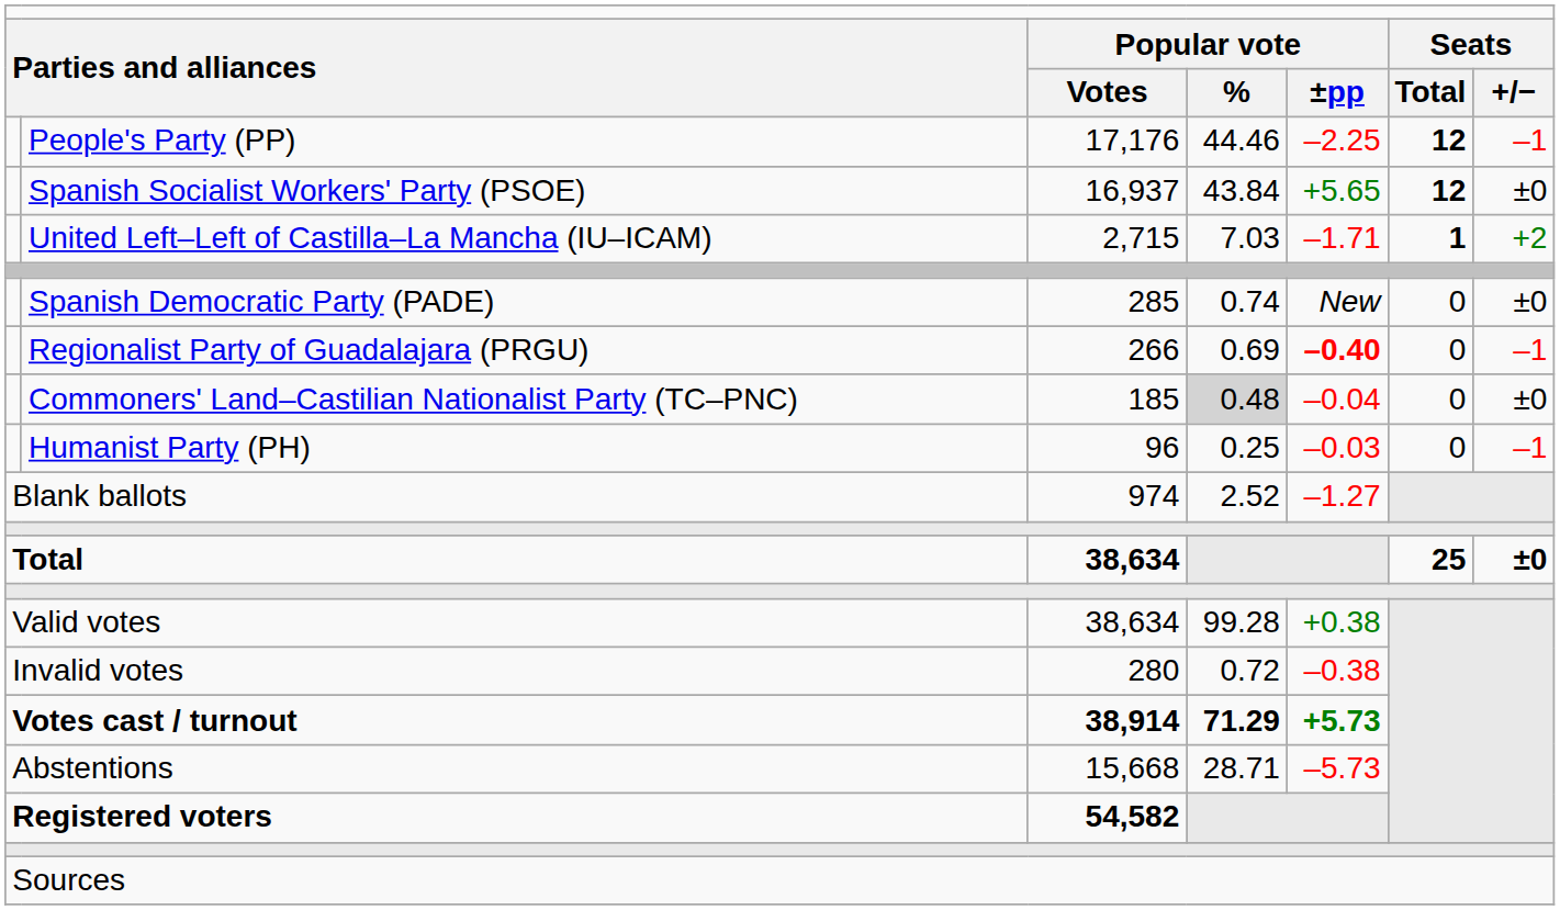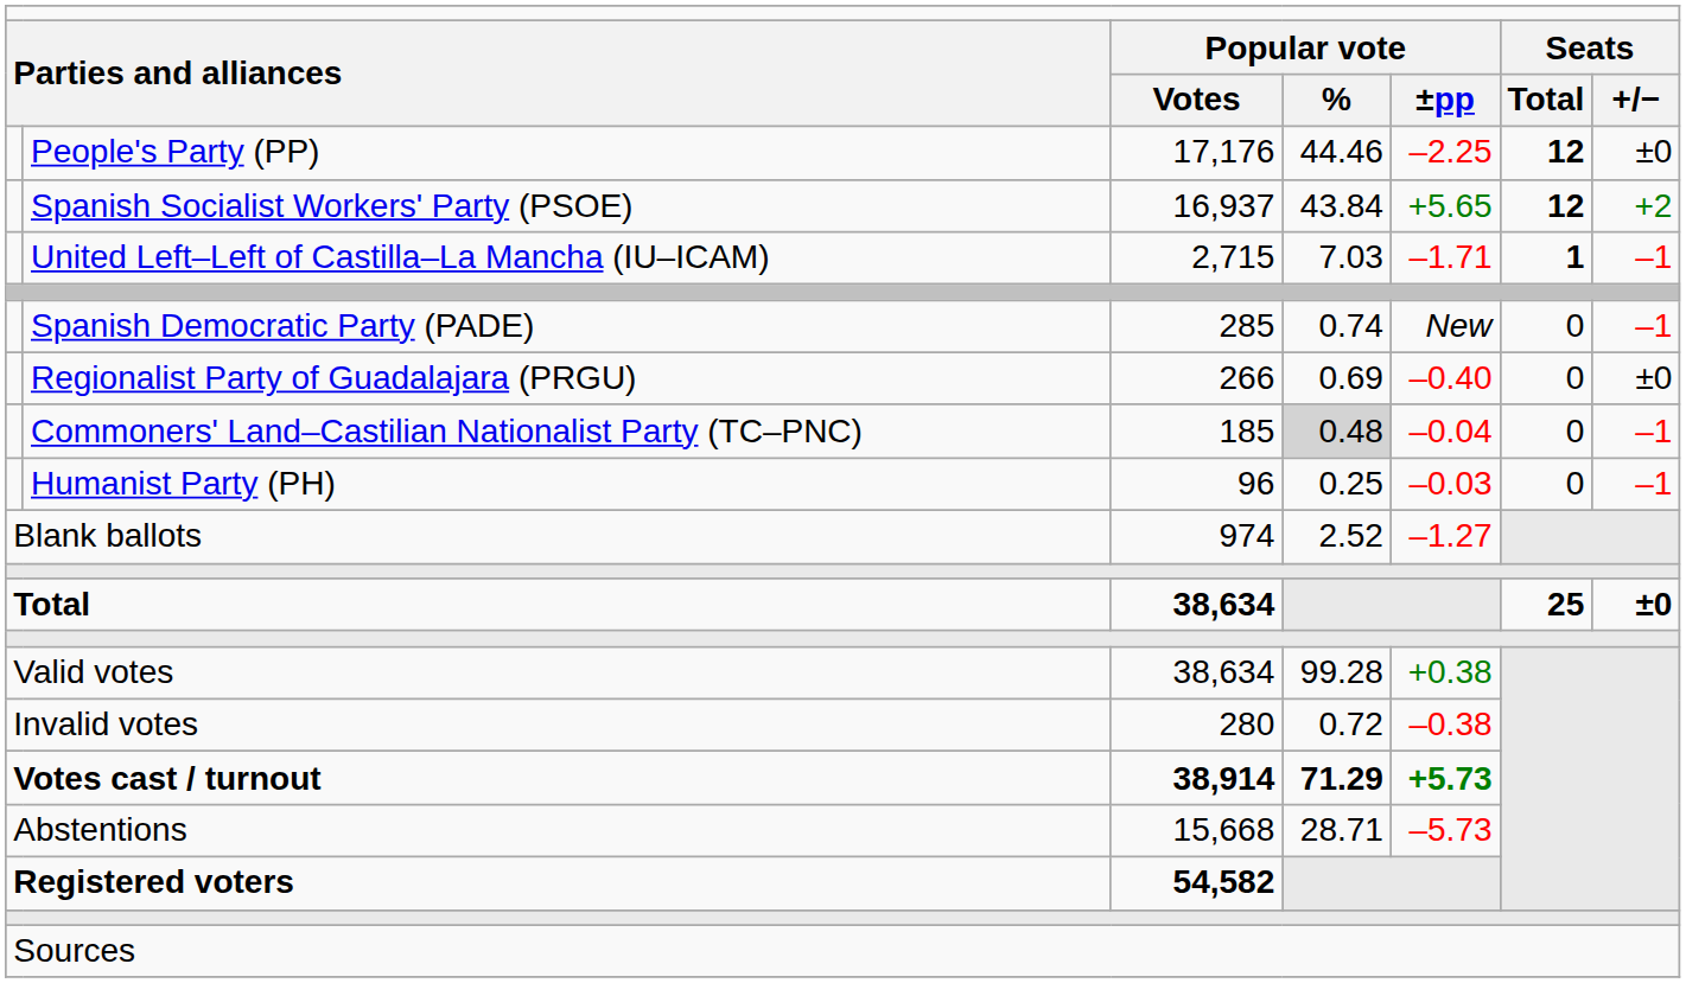People's Party (PP) | column 7: –1 -> ±0
Spanish Socialist Workers' Party (PSOE) | column 7: ±0 -> +2
United Left–Left of Castilla–La Mancha (IU–ICAM) | column 7: +2 -> –1
Spanish Democratic Party (PADE) | column 7: ±0 -> –1
Regionalist Party of Guadalajara (PRGU) | column 5: bold -> normal
Regionalist Party of Guadalajara (PRGU) | column 7: –1 -> ±0
Commoners' Land–Castilian Nationalist Party (TC–PNC) | column 7: ±0 -> –1
